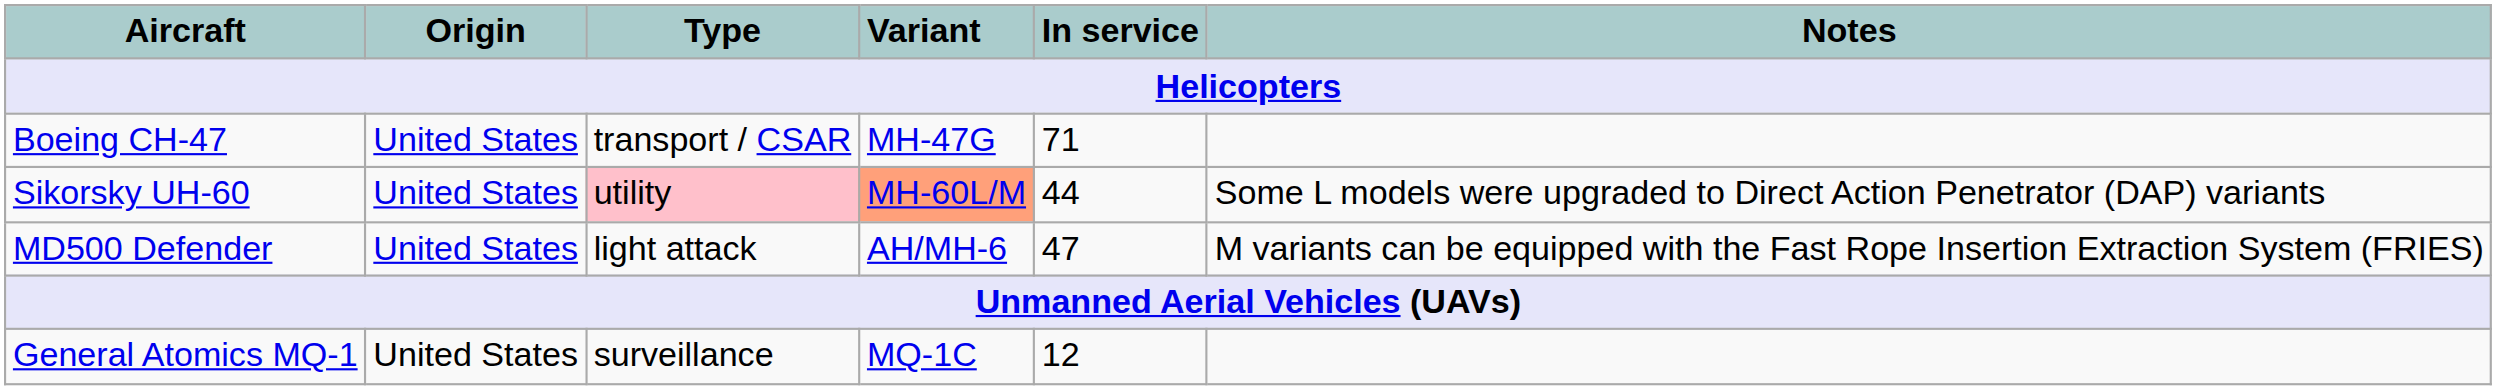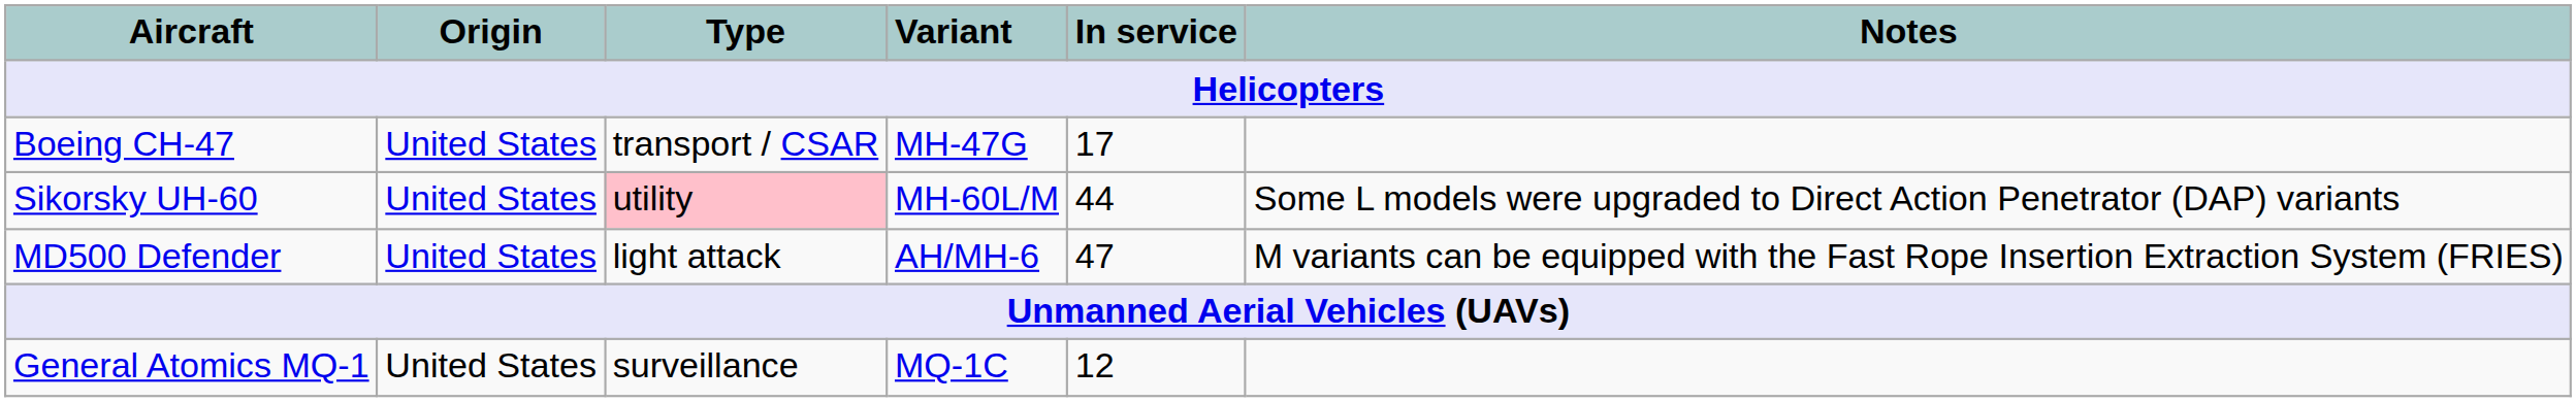Boeing CH-47 | In service: 71 -> 17
Sikorsky UH-60 | Variant: lightsalmon background -> no background
